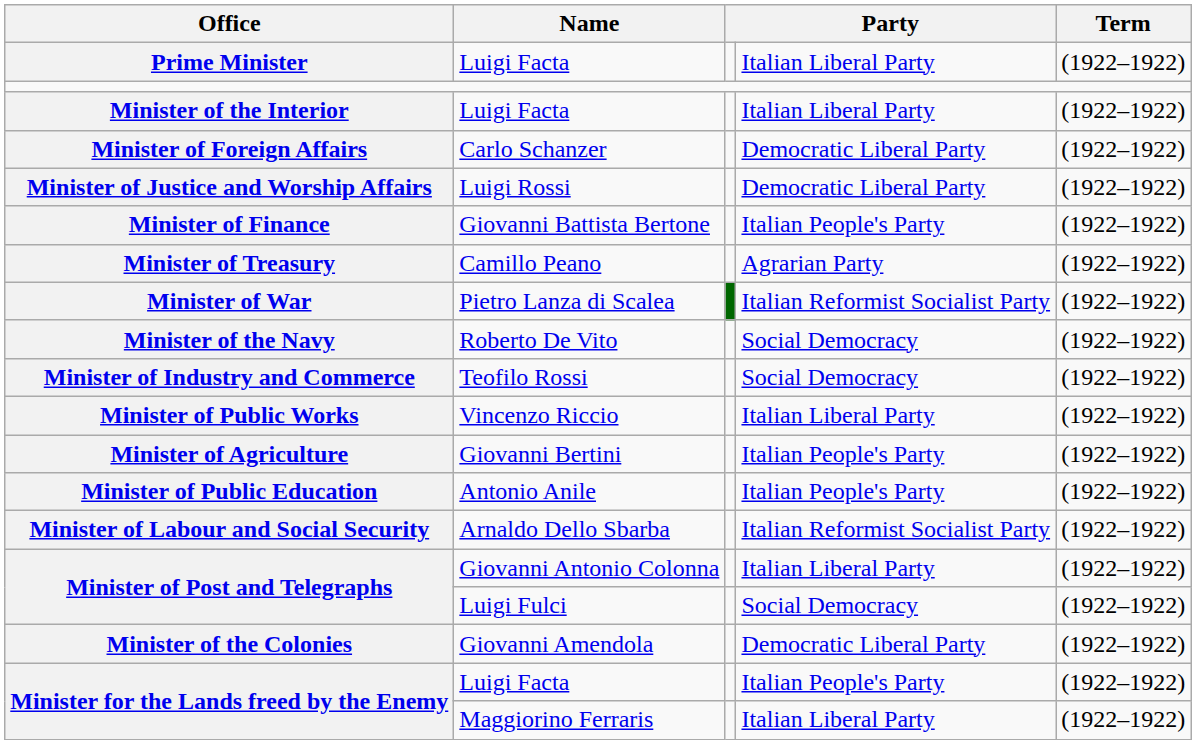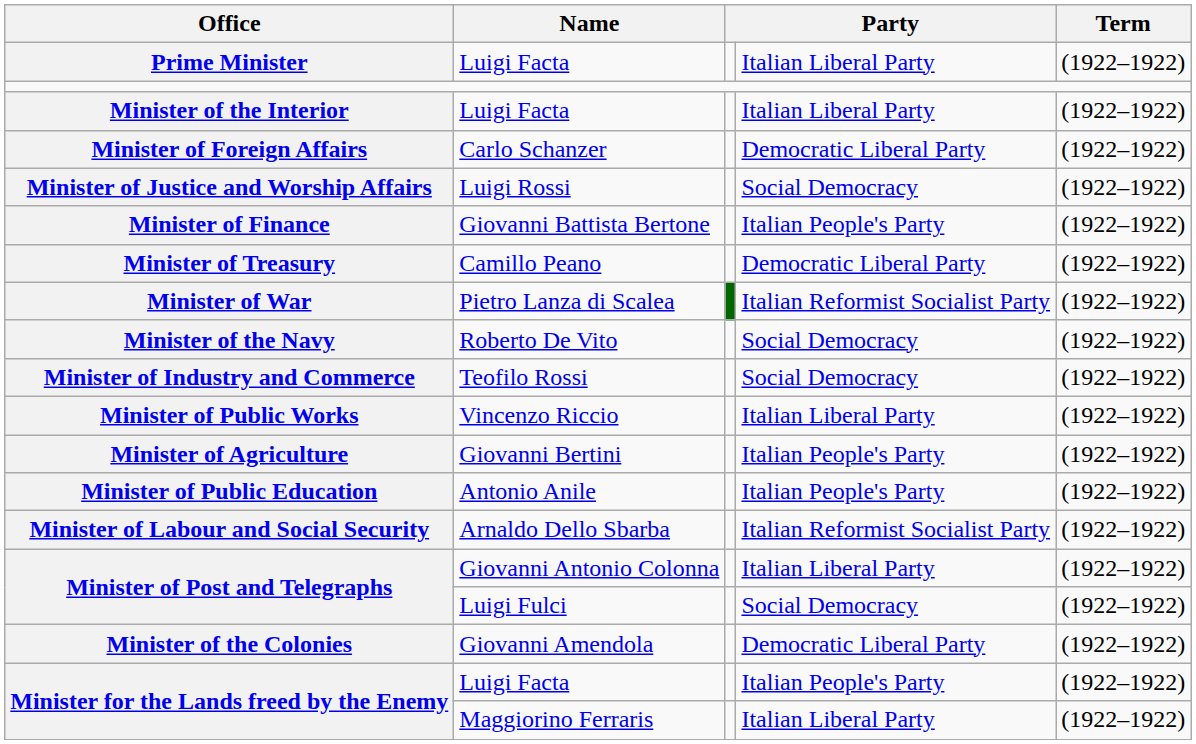Minister of Justice and Worship Affairs | column 4: Democratic Liberal Party -> Social Democracy
Minister of Treasury | column 4: Agrarian Party -> Democratic Liberal Party
